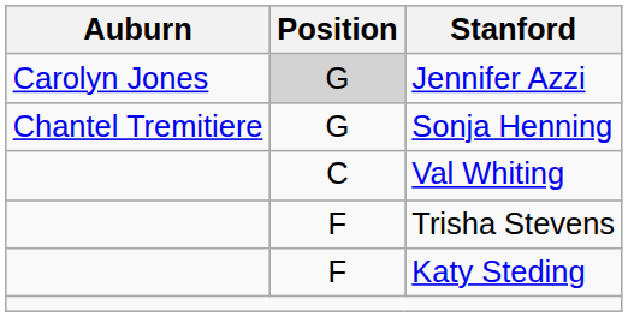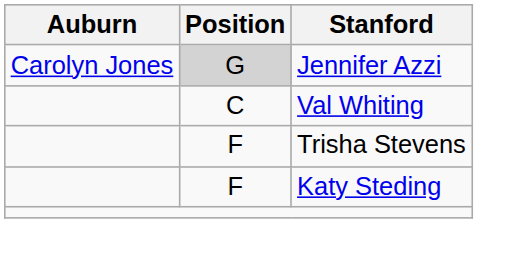- row: Chantel Tremitiere | G | Sonja Henning
